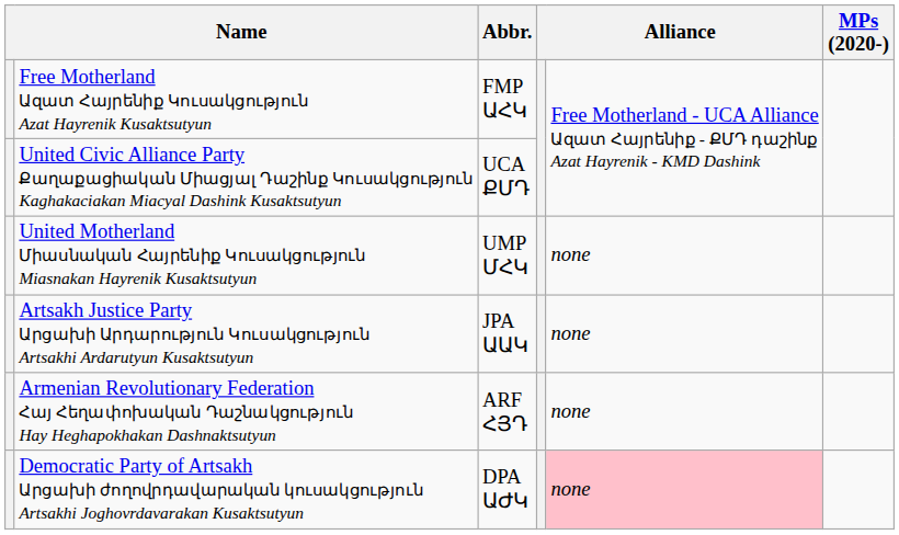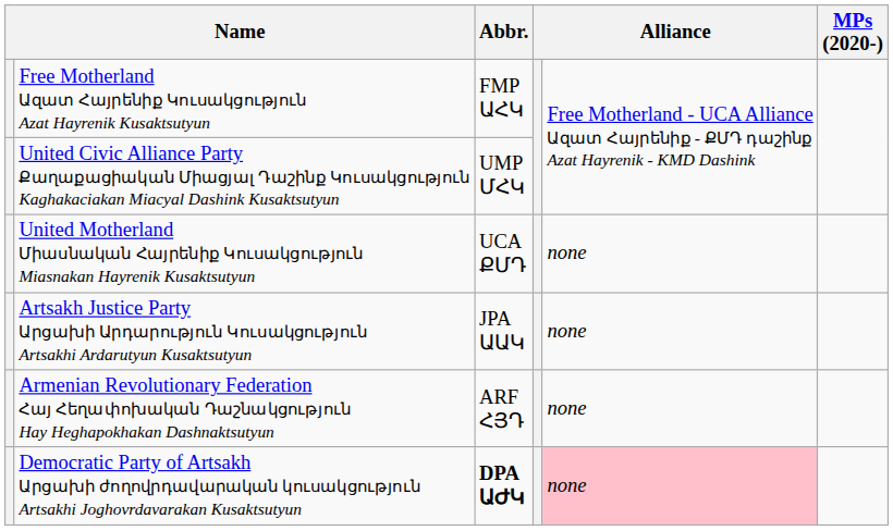row 3 | Abbr.: UCA ՔՄԴ -> UMP ՄՀԿ
row 4 | Abbr.: UMP ՄՀԿ -> UCA ՔՄԴ
row 7 | Abbr.: normal -> bold
